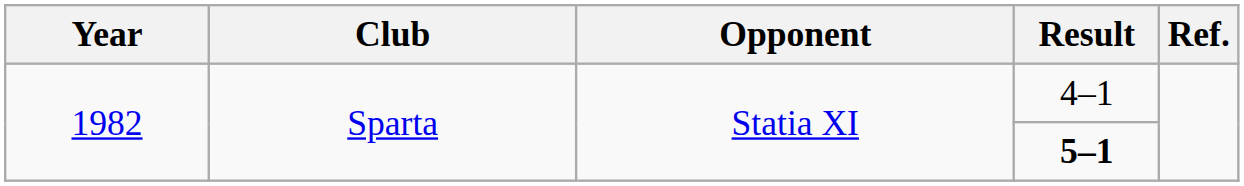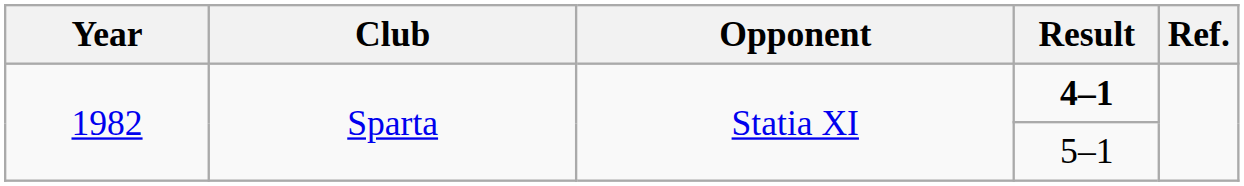4–1 | Result: normal -> bold
5–1 | Result: bold -> normal
